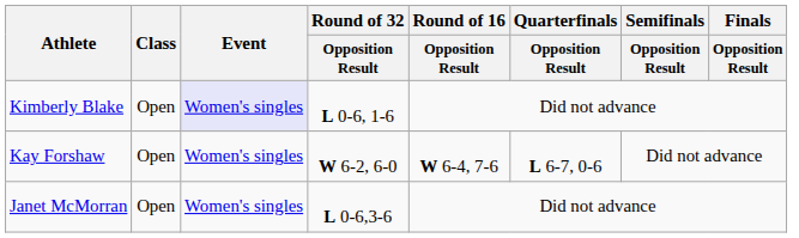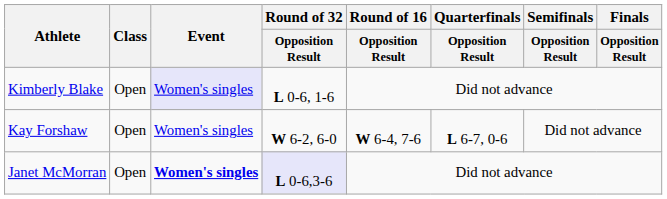Janet McMorran | Event: normal -> bold
Janet McMorran | Round of 32 / Opposition Result: no background -> lavender background
